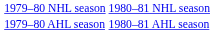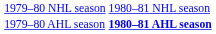1979–80 AHL season | column 2: normal -> bold
